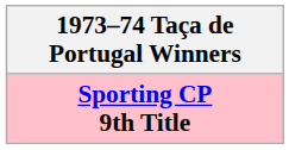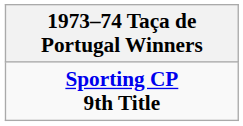row 2 | column 1: pink background -> no background
